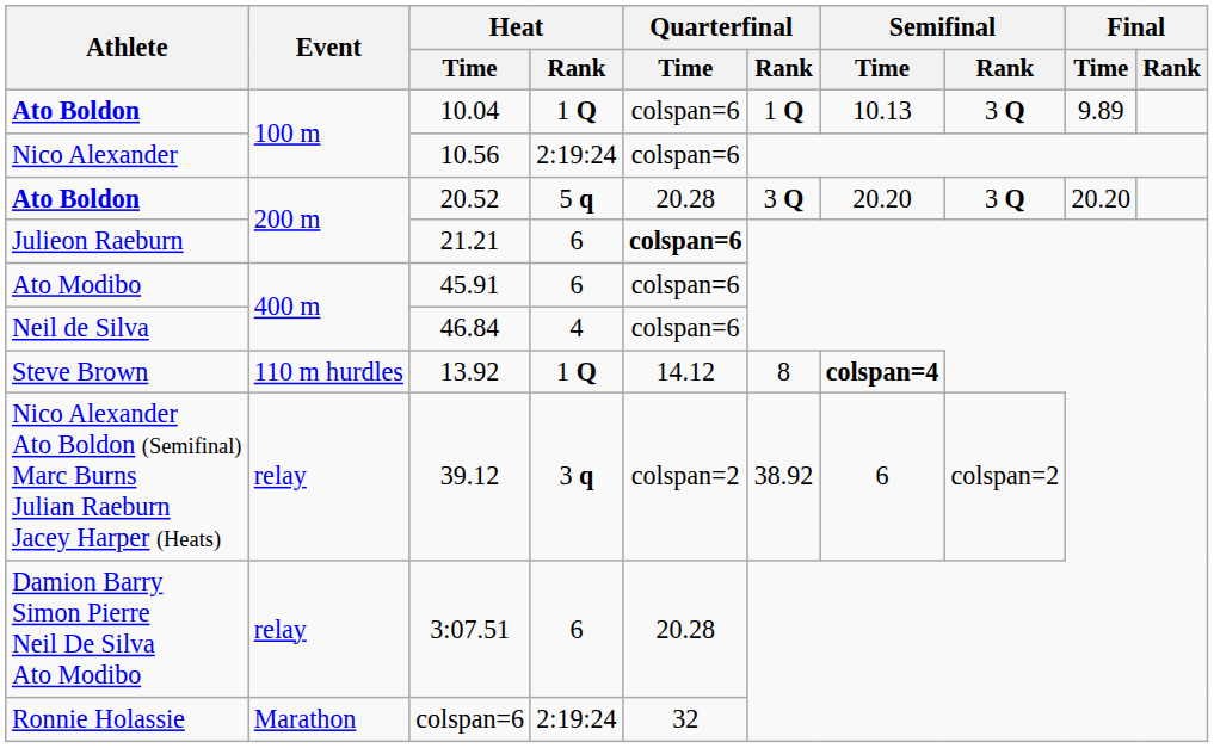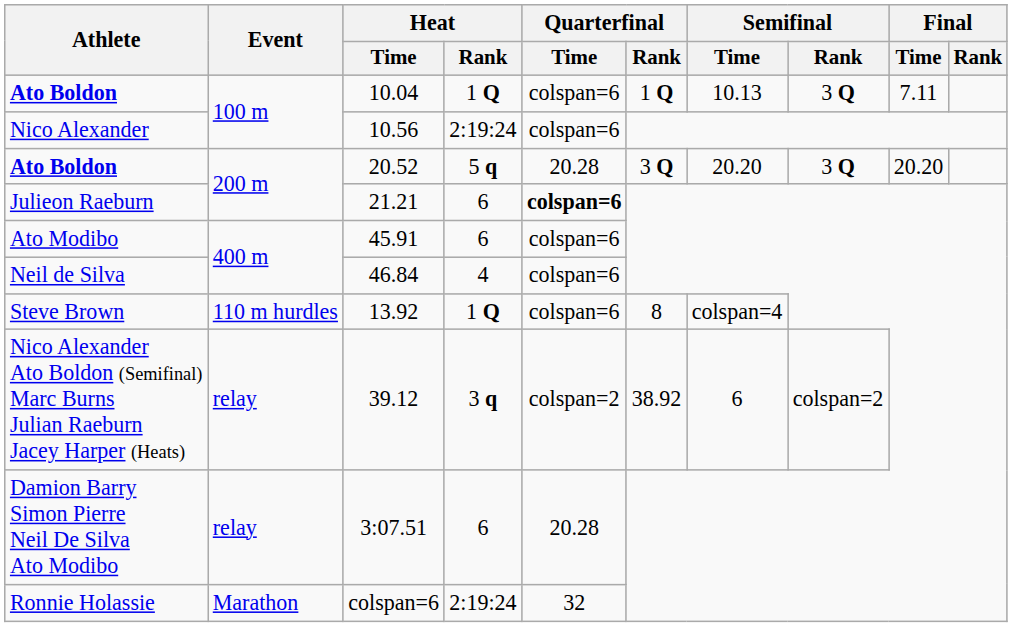Ato Boldon / 10.04 | Final / Time: 9.89 -> 7.11
Steve Brown | Quarterfinal / Time: 14.12 -> colspan=6
Steve Brown | Semifinal / Time: bold -> normal
